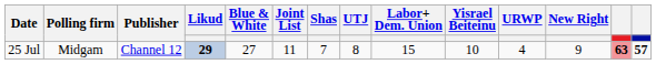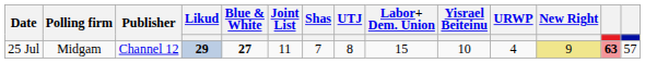25 Jul | Blue & White: normal -> bold
25 Jul | New Right: no background -> khaki background
25 Jul | column 14: bold -> normal
